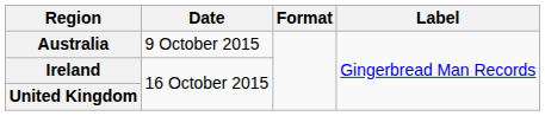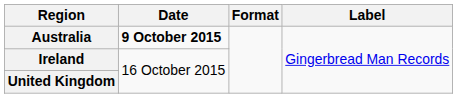Australia | Date: normal -> bold
